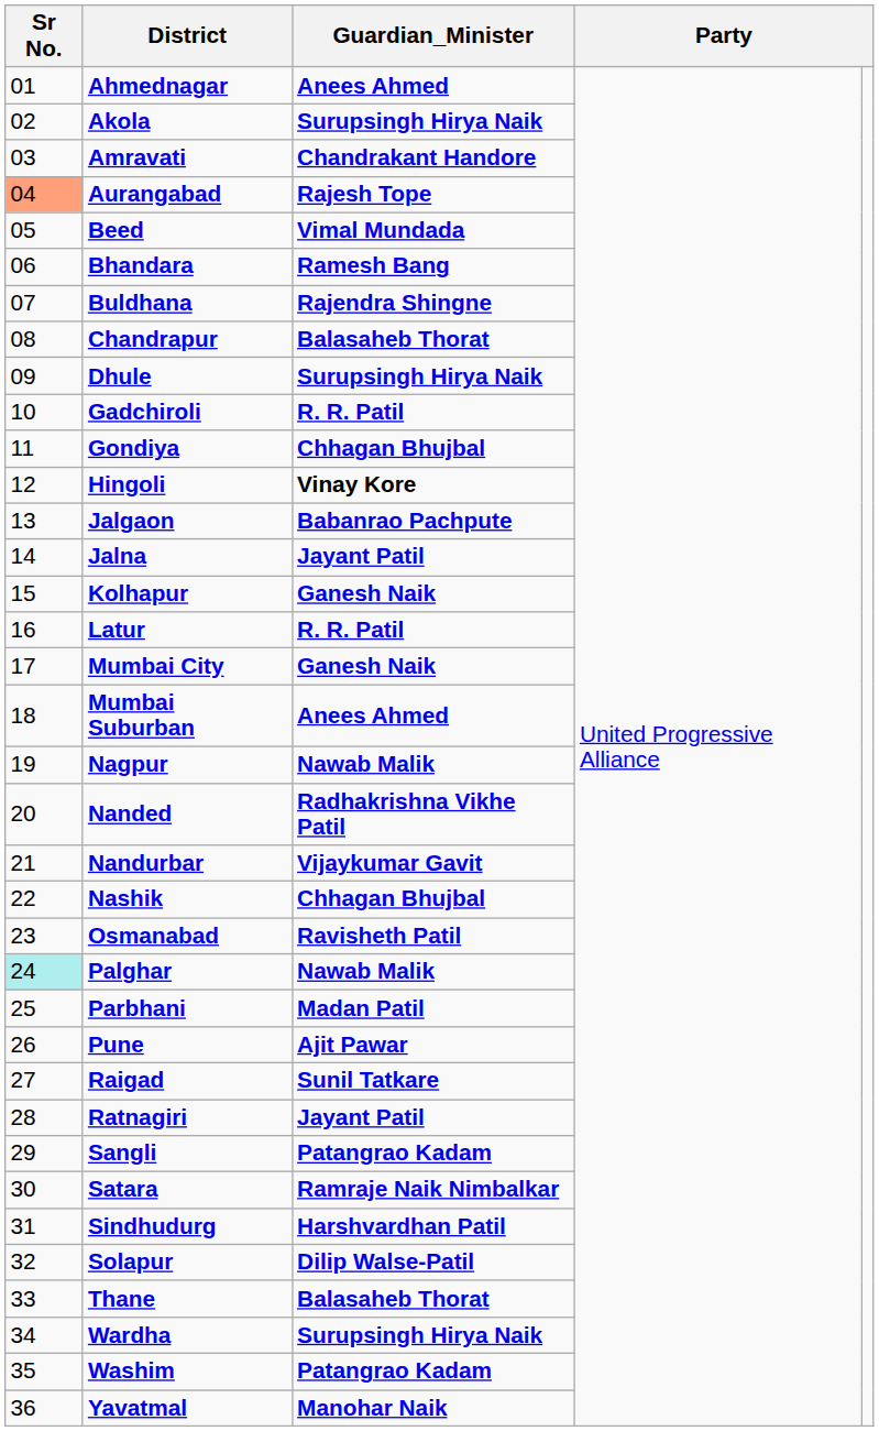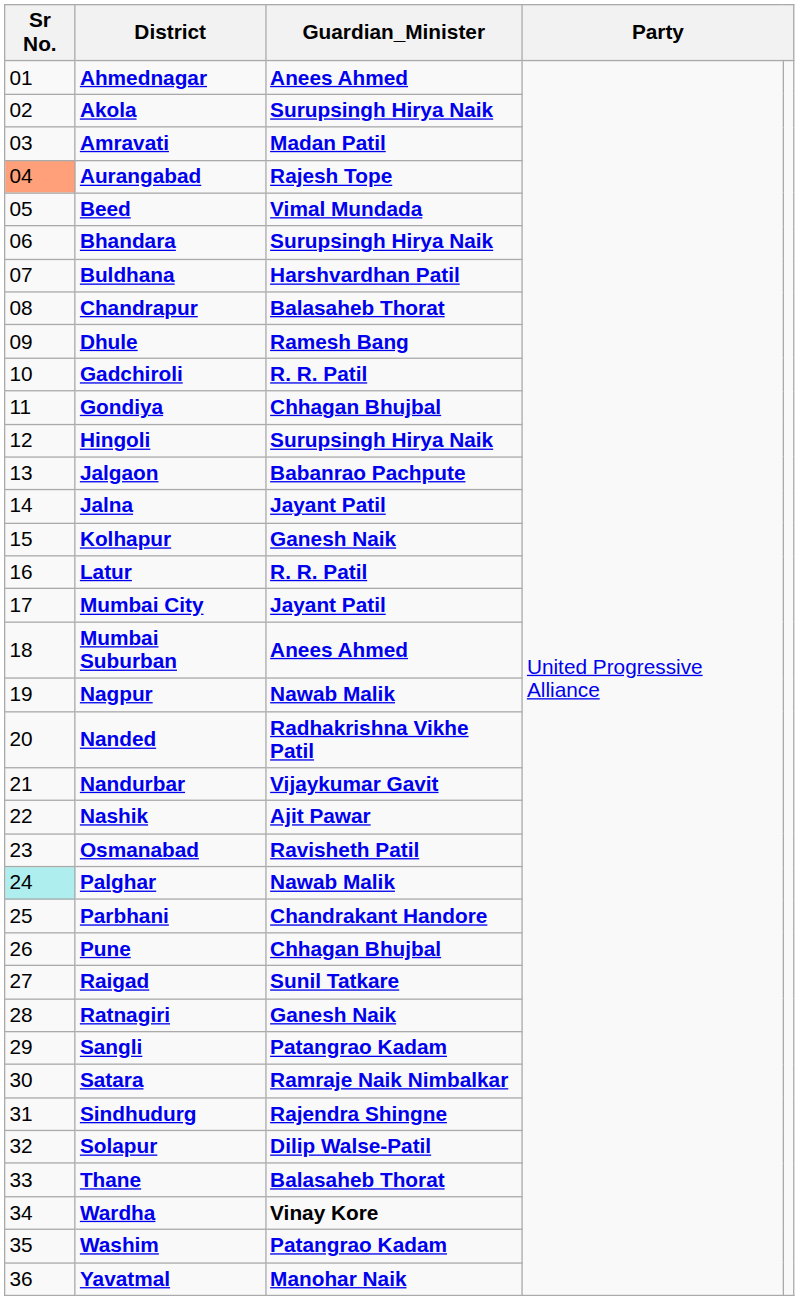Amravati | Guardian_Minister: Chandrakant Handore -> Madan Patil
Bhandara | Guardian_Minister: Ramesh Bang -> Surupsingh Hirya Naik
Buldhana | Guardian_Minister: Rajendra Shingne -> Harshvardhan Patil
Dhule | Guardian_Minister: Surupsingh Hirya Naik -> Ramesh Bang
Hingoli | Guardian_Minister: Vinay Kore -> Surupsingh Hirya Naik
Mumbai City | Guardian_Minister: Ganesh Naik -> Jayant Patil
Nashik | Guardian_Minister: Chhagan Bhujbal -> Ajit Pawar
Parbhani | Guardian_Minister: Madan Patil -> Chandrakant Handore
Pune | Guardian_Minister: Ajit Pawar -> Chhagan Bhujbal
Ratnagiri | Guardian_Minister: Jayant Patil -> Ganesh Naik
Sindhudurg | Guardian_Minister: Harshvardhan Patil -> Rajendra Shingne
Wardha | Guardian_Minister: Surupsingh Hirya Naik -> Vinay Kore
